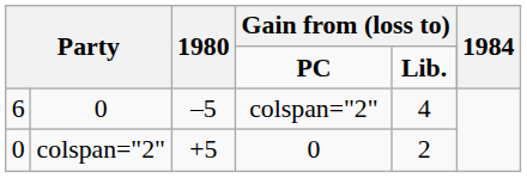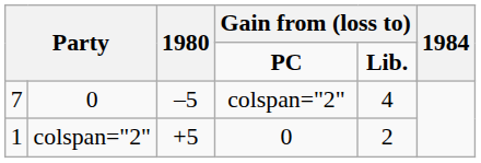row 3 | column 1: 6 -> 7
row 4 | column 1: 0 -> 1
